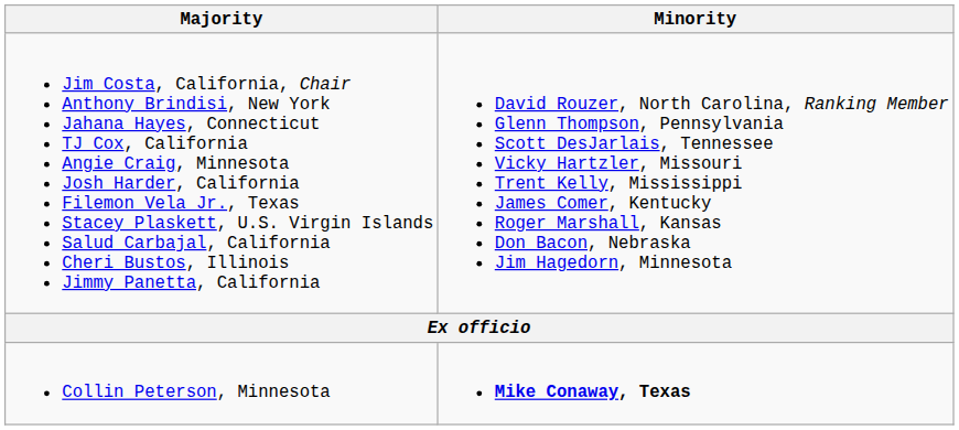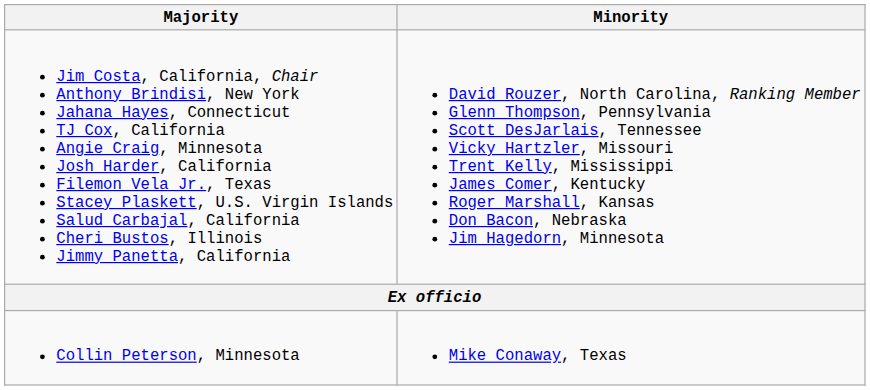Collin Peterson, Minnesota | Minority: bold -> normal
